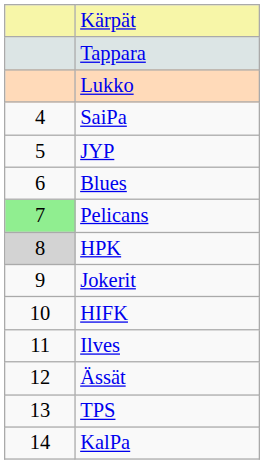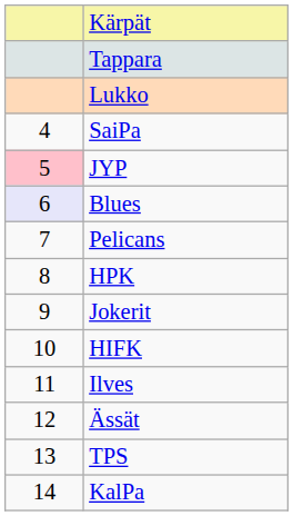JYP | column 1: no background -> pink background
Blues | column 1: no background -> lavender background
Pelicans | column 1: lightgreen background -> no background
HPK | column 1: lightgrey background -> no background
